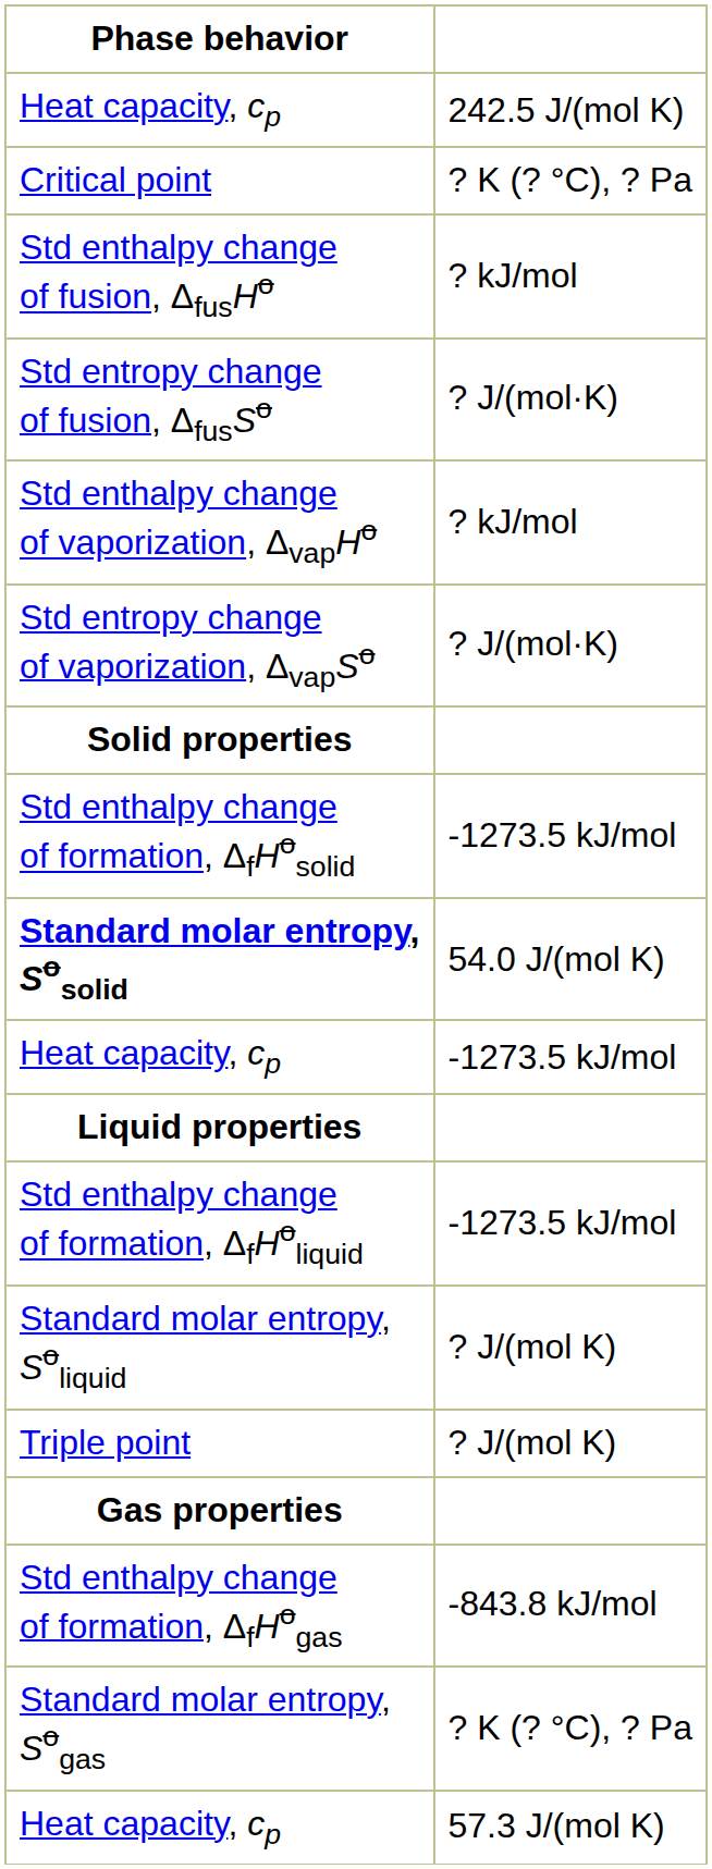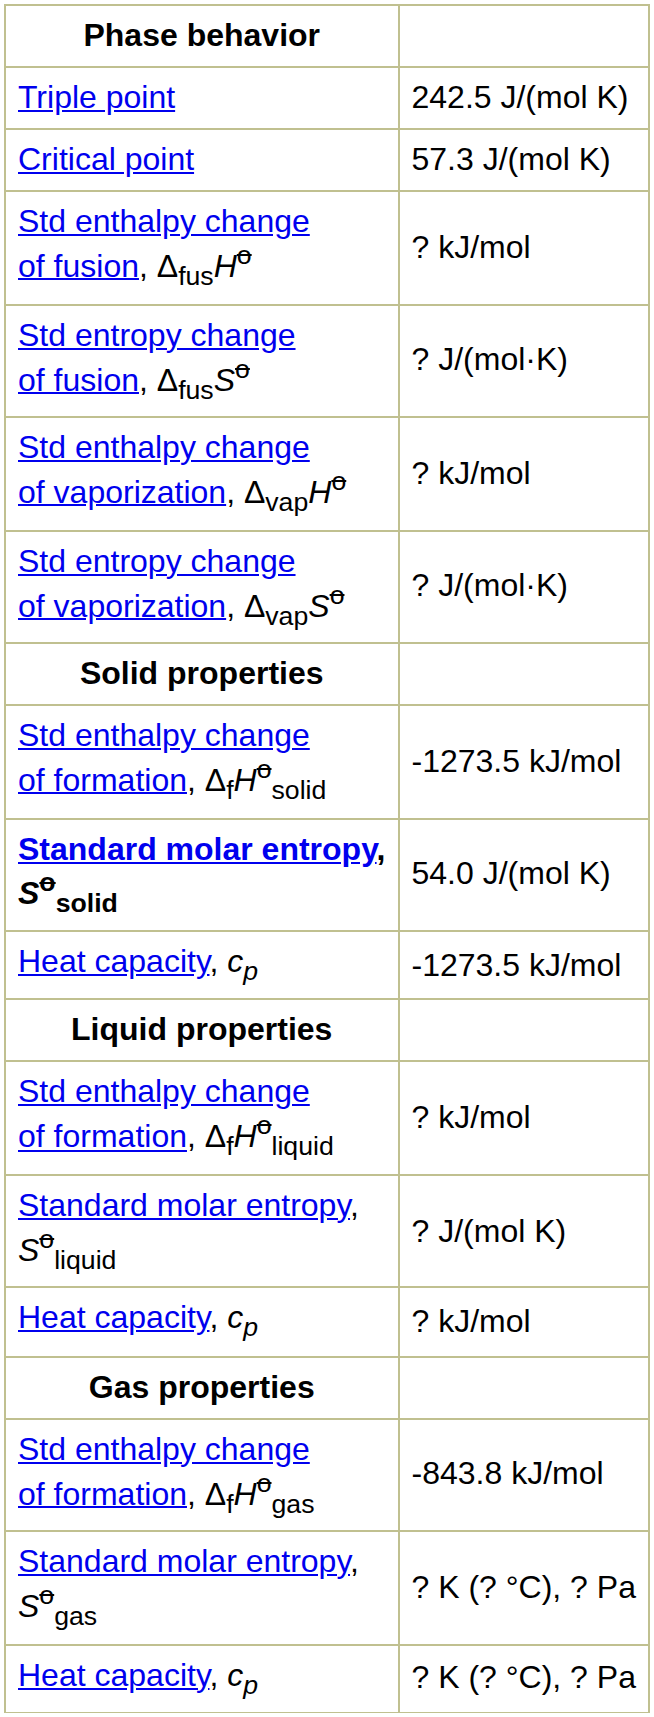row 2 | Phase behavior: Heat capacity, cp -> Triple point
row 3 | column 2: ? K (? °C), ? Pa -> 57.3 J/(mol K)
row 13 | column 2: -1273.5 kJ/mol -> ? kJ/mol
row 15 | Phase behavior: Triple point -> Heat capacity, cp
row 15 | column 2: ? J/(mol K) -> ? kJ/mol
row 19 | column 2: 57.3 J/(mol K) -> ? K (? °C), ? Pa
